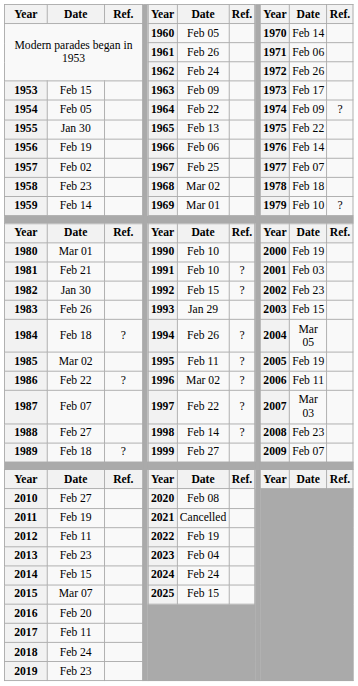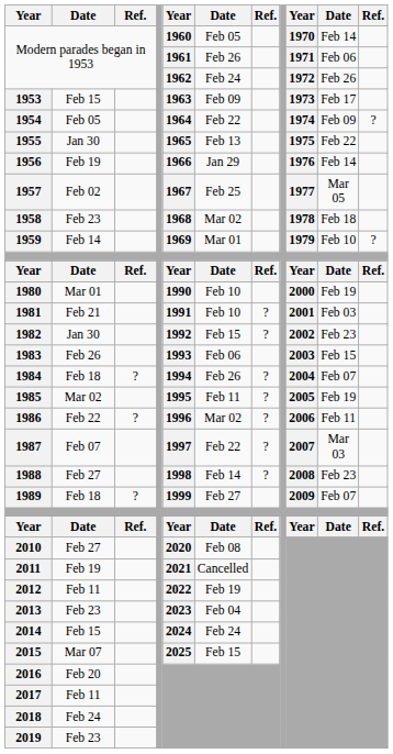1956 | column 6: Feb 06 -> Jan 29
1957 | column 10: Feb 07 -> Mar 05
1983 | column 6: Jan 29 -> Feb 06
1984 | column 10: Mar 05 -> Feb 07
